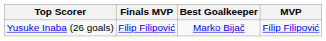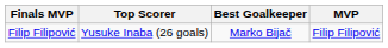columns swapped: Finals MVP <-> Top Scorer
